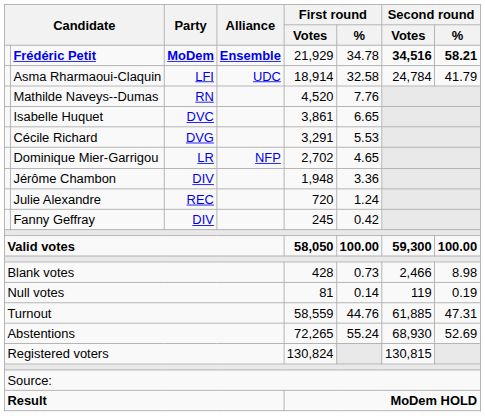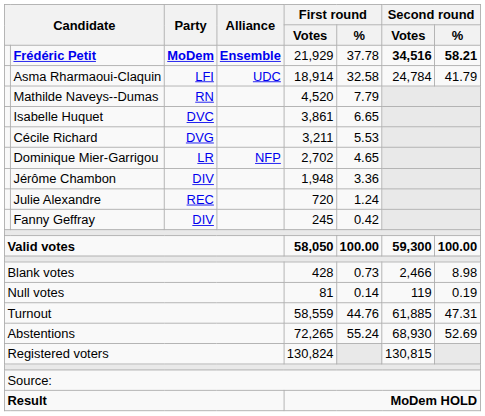Frédéric Petit | First round / %: 34.78 -> 37.78
Mathilde Naveys--Dumas | First round / %: 7.76 -> 7.79
Cécile Richard | First round / Votes: 3,291 -> 3,211
